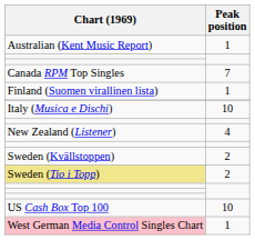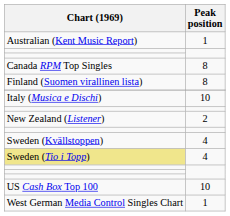row 5 | Peak position: 7 -> 8
row 6 | Peak position: 1 -> 8
row 9 | Peak position: 4 -> 2
row 11 | Peak position: 2 -> 4
row 12 | Peak position: 2 -> 4
row 17 | Chart (1969): pink background -> no background
